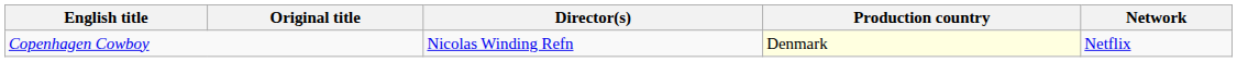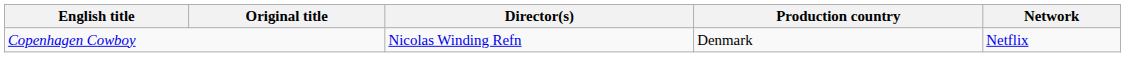Copenhagen Cowboy | Production country: lightyellow background -> no background
